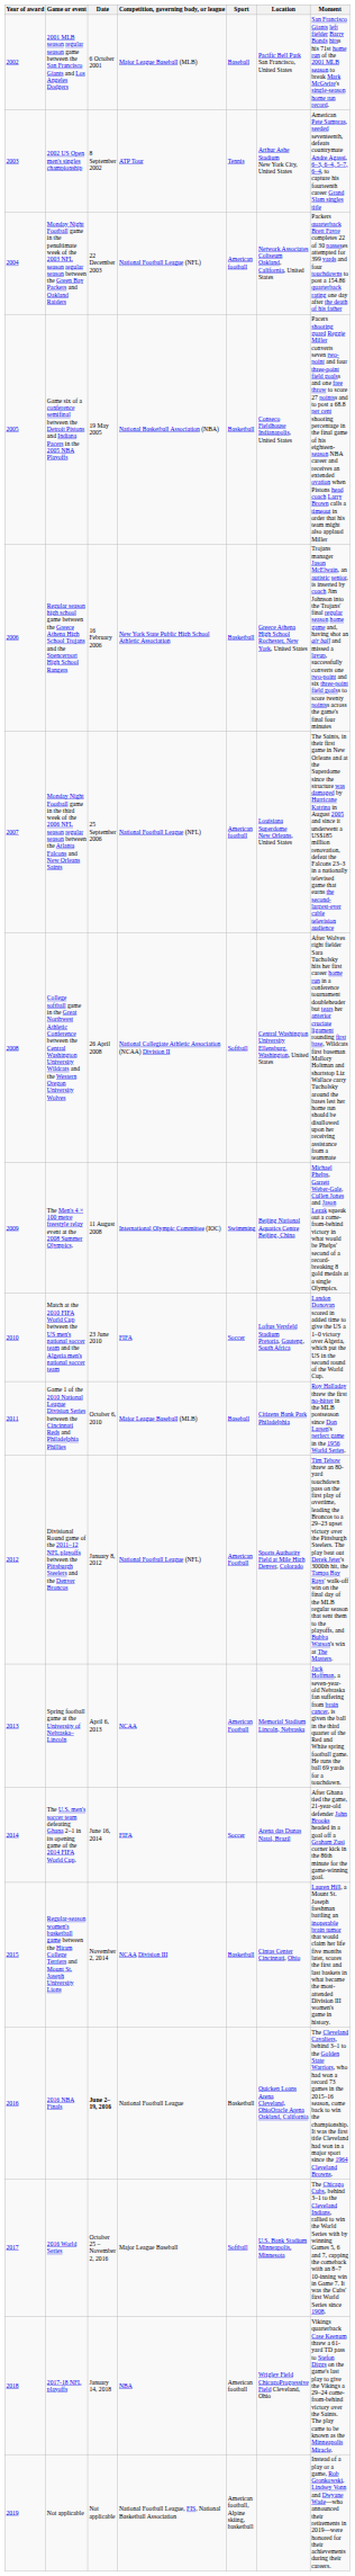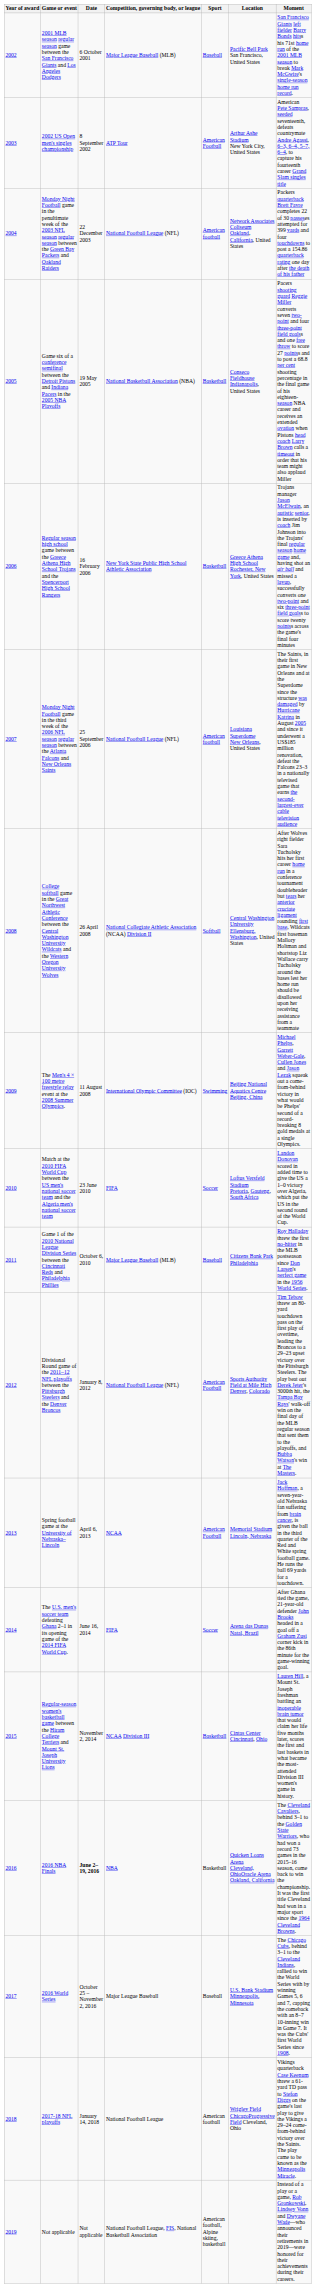2002 US Open men's singles championship | Sport: Tennis -> American Football
2016 NBA Finals | Competition, governing body, or league: National Football League -> NBA
2016 World Series | Sport: Softball -> Baseball
2017-18 NFL playoffs | Competition, governing body, or league: NBA -> National Football League
